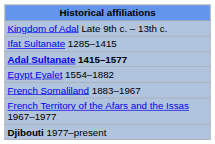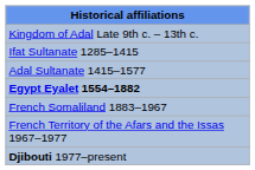row 4 | column 1: bold -> normal
row 5 | column 1: normal -> bold
